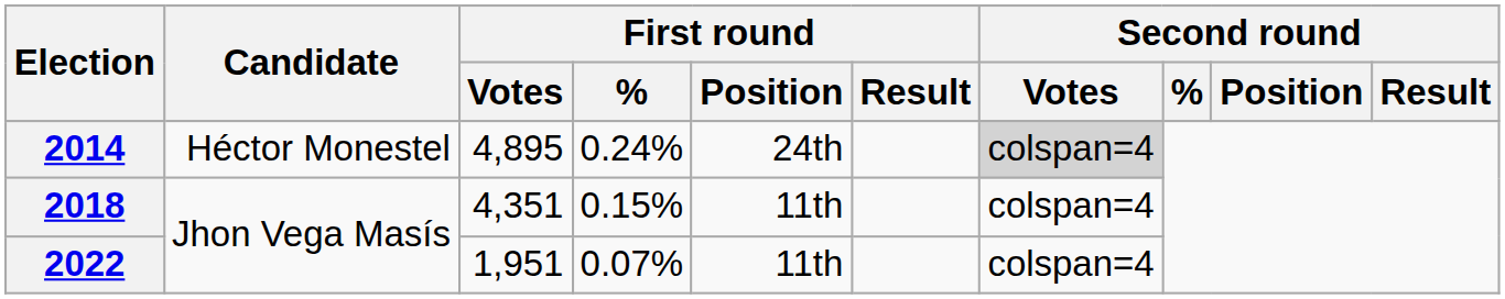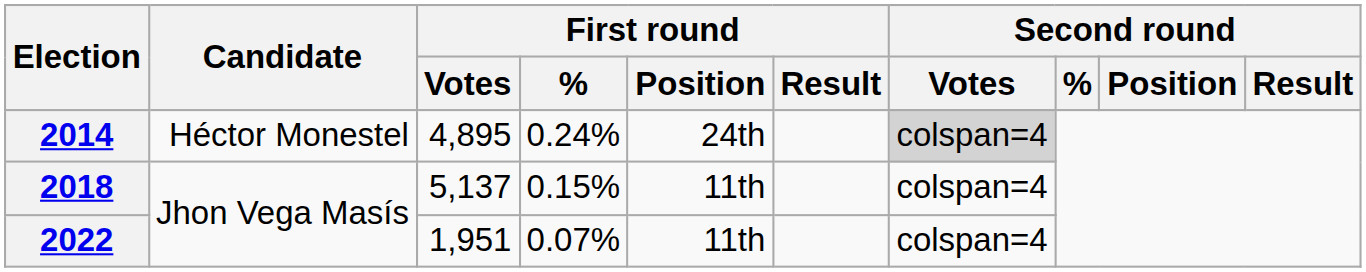2018 | First round / Votes: 4,351 -> 5,137
